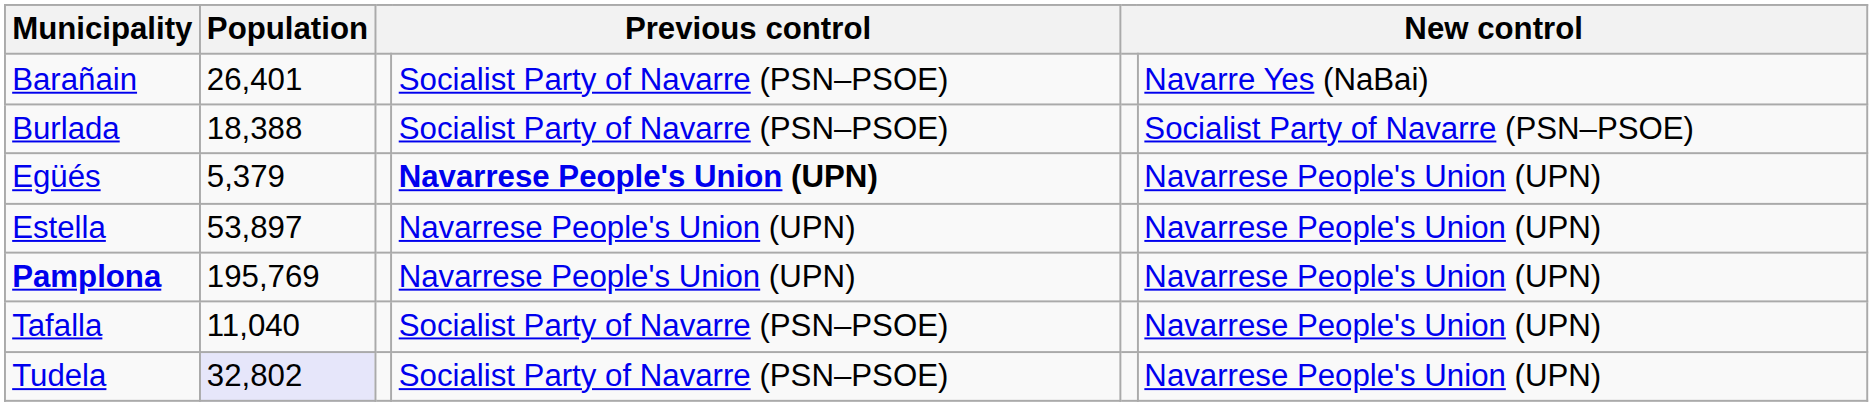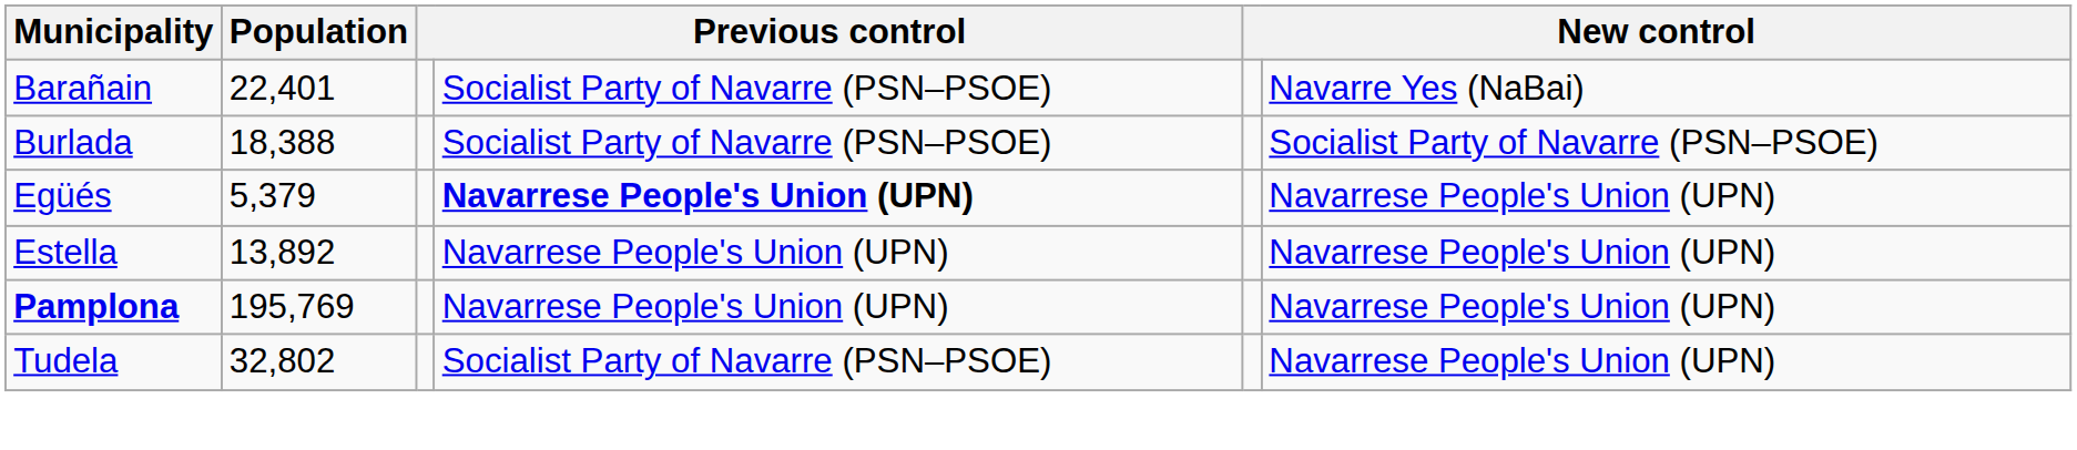Barañain | Population: 26,401 -> 22,401
Estella | Population: 53,897 -> 13,892
- row: Tafalla | 11,040 | Socialist Party of Navarre (PSN–PSOE) | Navarrese People's Union (UPN)
Tudela | Population: lavender background -> no background
